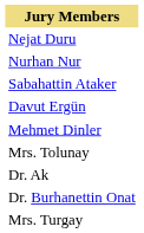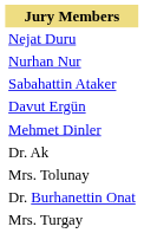row 7 | column 1: Mrs. Tolunay -> Dr. Ak
row 8 | column 1: Dr. Ak -> Mrs. Tolunay
